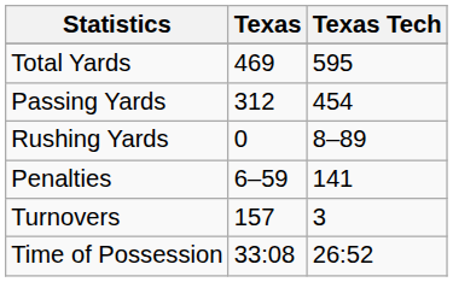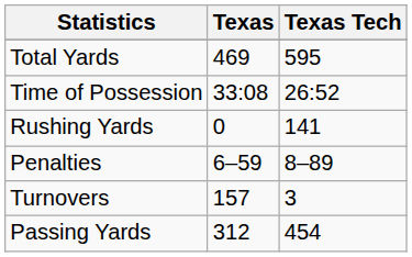rows swapped: Passing Yards <-> Time of Possession
Rushing Yards | Texas Tech: 8–89 -> 141
Penalties | Texas Tech: 141 -> 8–89
